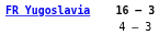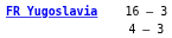FR Yugoslavia | column 2: bold -> normal
